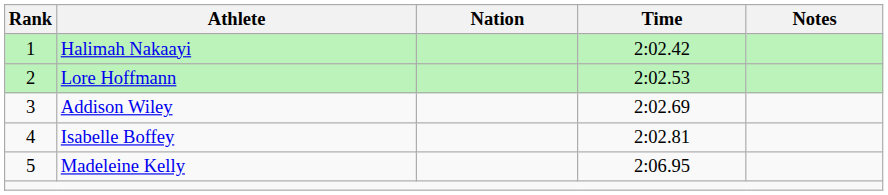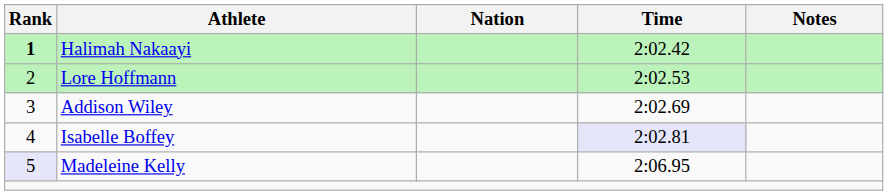Halimah Nakaayi | Rank: normal -> bold
Isabelle Boffey | Time: no background -> lavender background
Madeleine Kelly | Rank: no background -> lavender background
